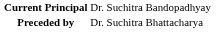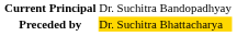Preceded by | column 2: no background -> gold background
